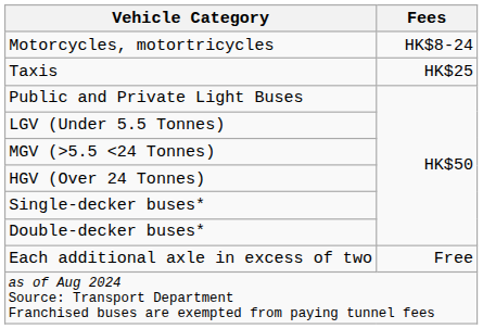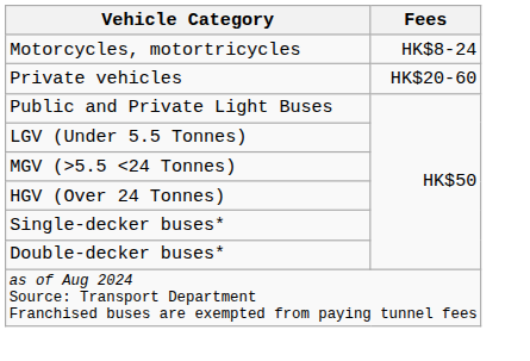+ row: Private vehicles | HK$20-60
- row: Taxis | HK$25
- row: Each additional axle in excess of two | Free
